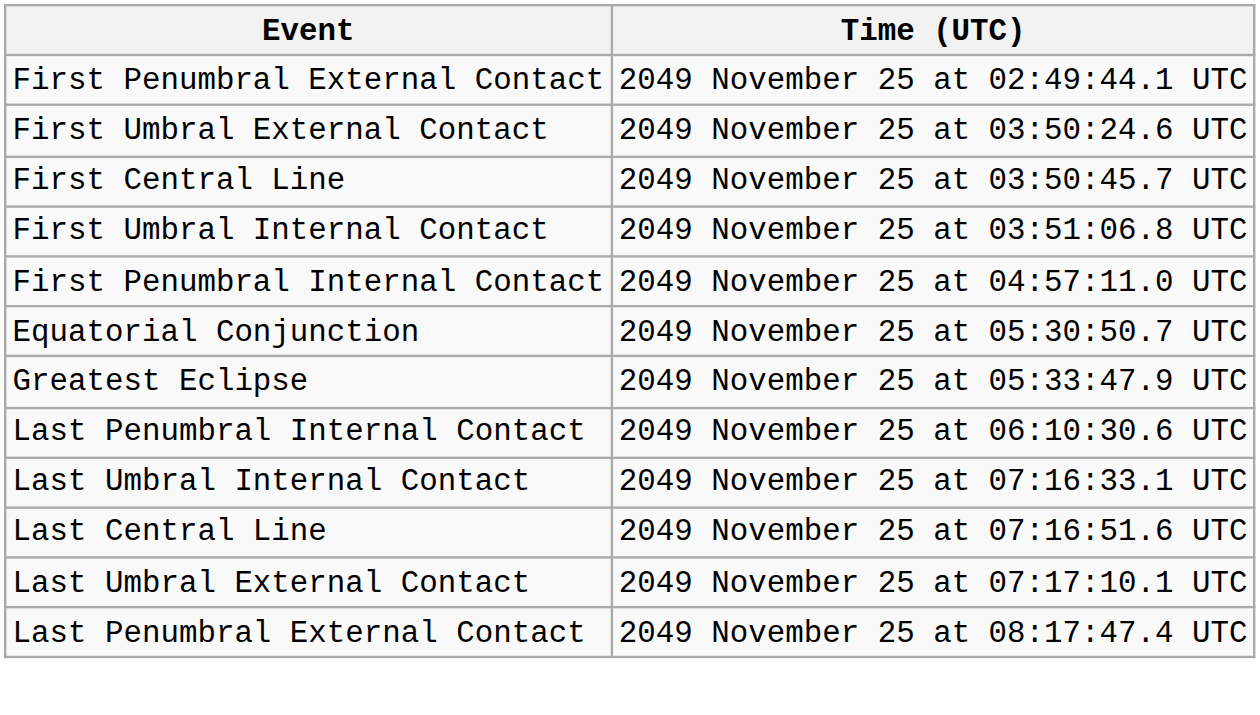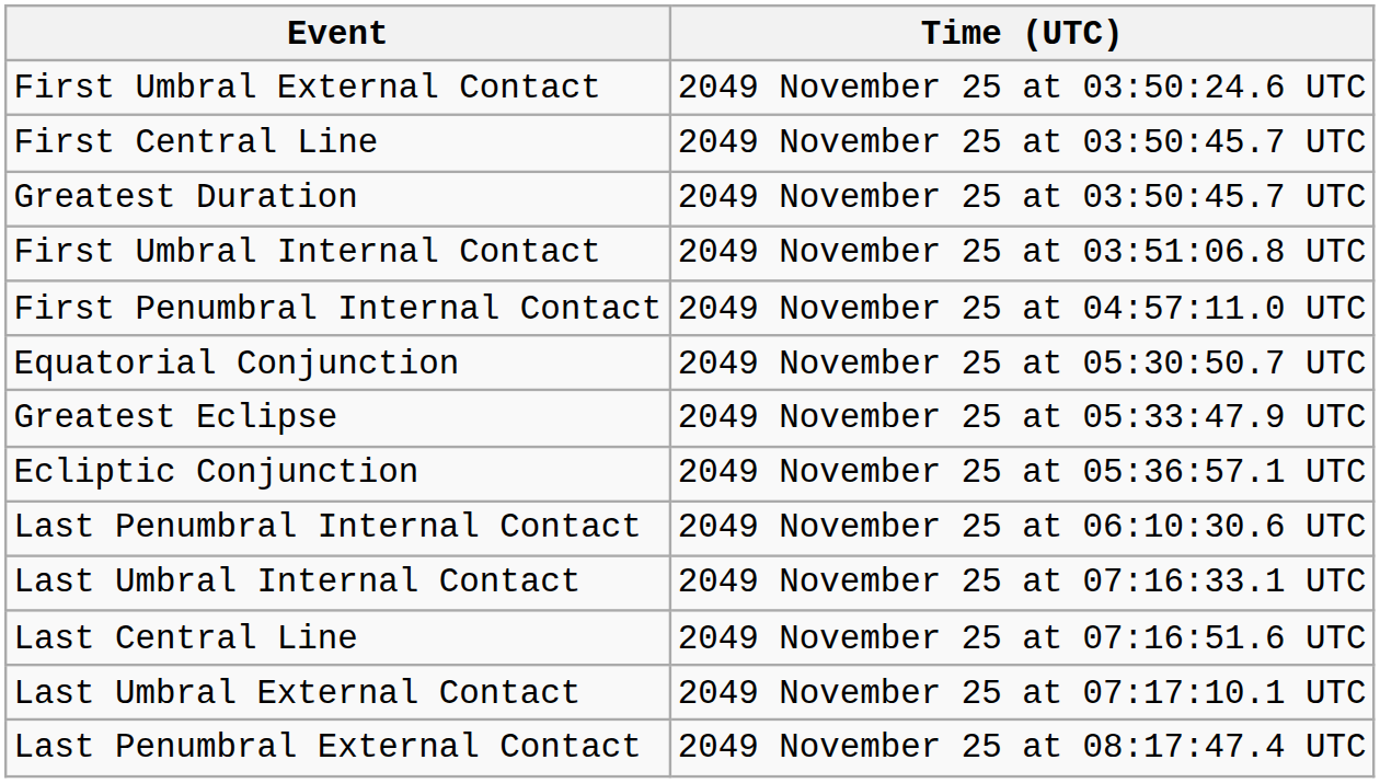- row: First Penumbral External Contact | 2049 November 25 at 02:49:44.1 UTC
+ row: Greatest Duration | 2049 November 25 at 03:50:45.7 UTC
+ row: Ecliptic Conjunction | 2049 November 25 at 05:36:57.1 UTC
